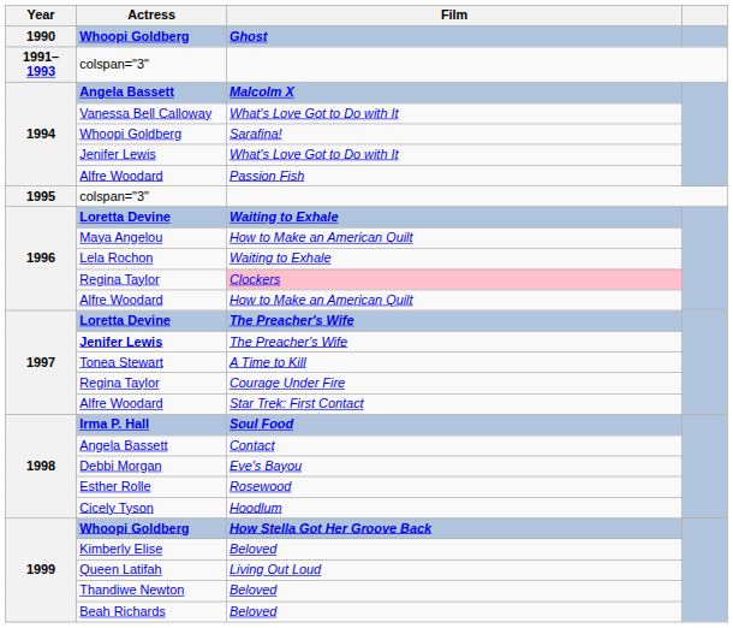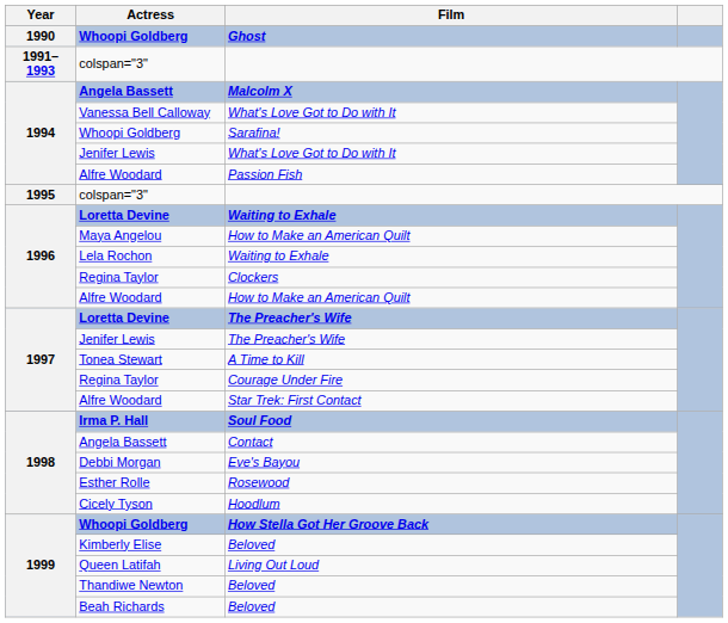Clockers | Film: pink background -> no background
Jenifer Lewis / The Preacher's Wife | Actress: bold -> normal
